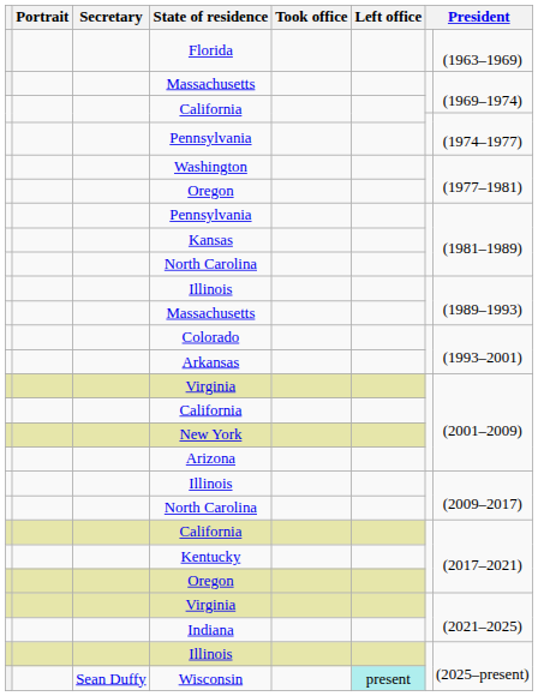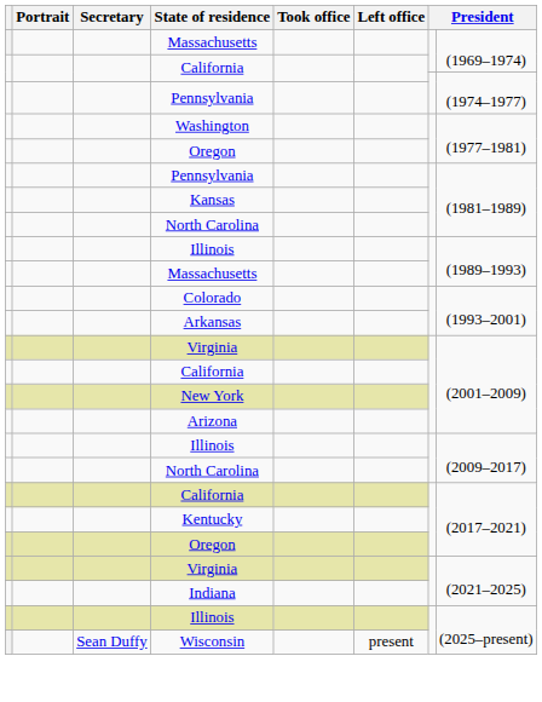- row: Florida | (1963–1969)
Wisconsin | Left office: paleturquoise background -> no background
